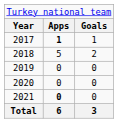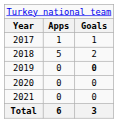2017 | column 2: bold -> normal
2019 | column 3: normal -> bold
2021 | column 2: bold -> normal
